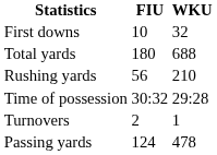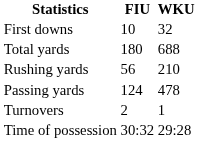rows swapped: Passing yards <-> Time of possession
